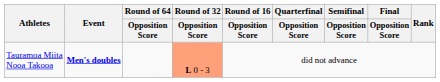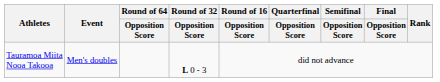Tauramoa Miita Nooa Takooa | Event: bold -> normal
Tauramoa Miita Nooa Takooa | Round of 32 / Opposition Score: lightsalmon background -> no background
